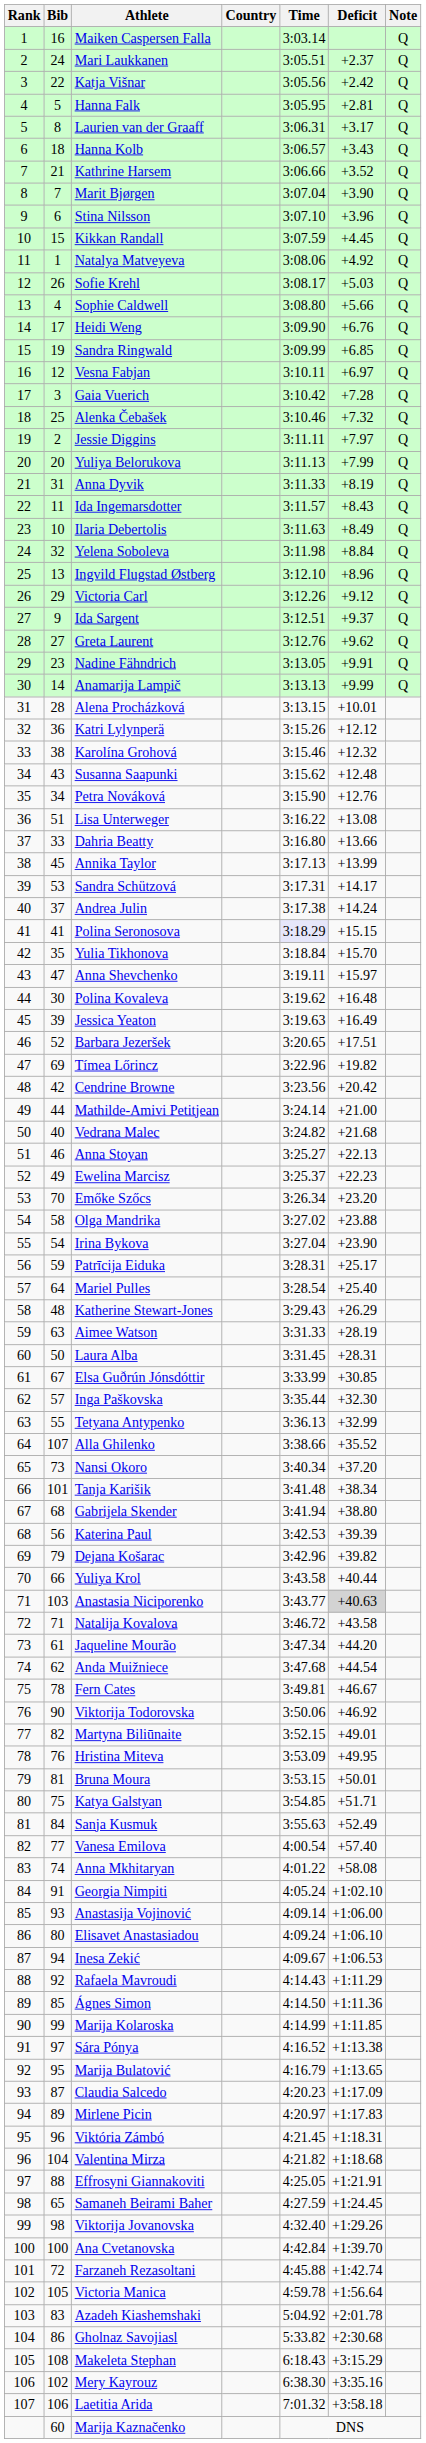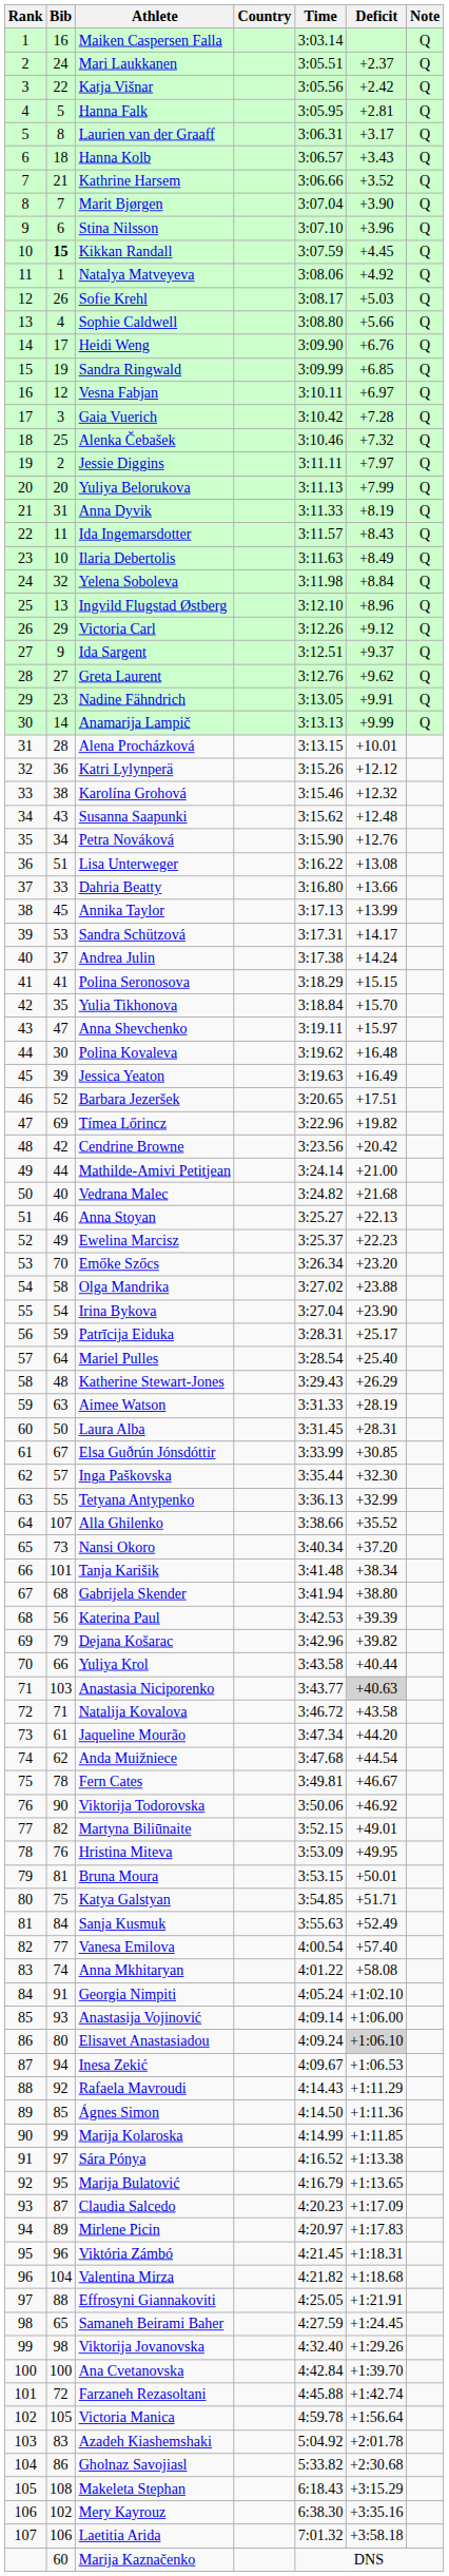Kikkan Randall | Bib: normal -> bold
Polina Seronosova | Time: lavender background -> no background
Elisavet Anastasiadou | Deficit: no background -> lightgrey background
